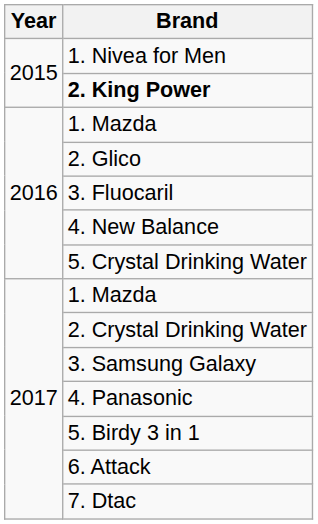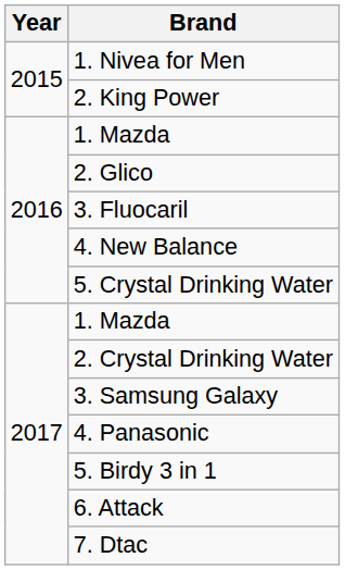row 3 | Brand: bold -> normal
